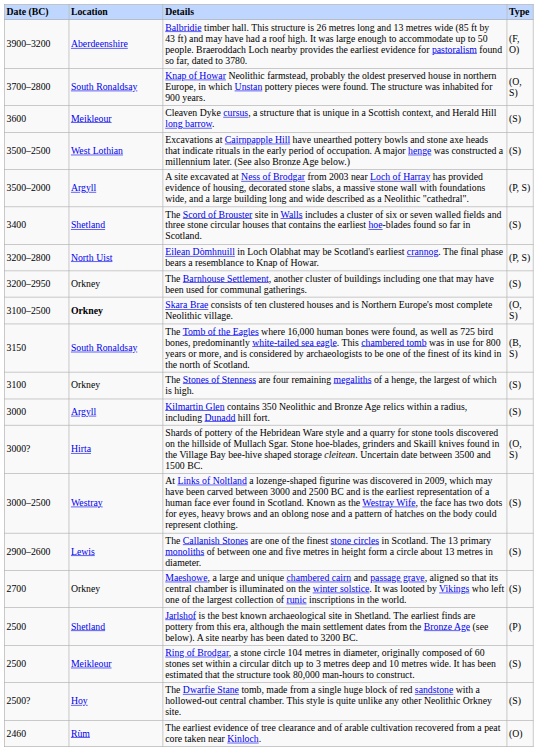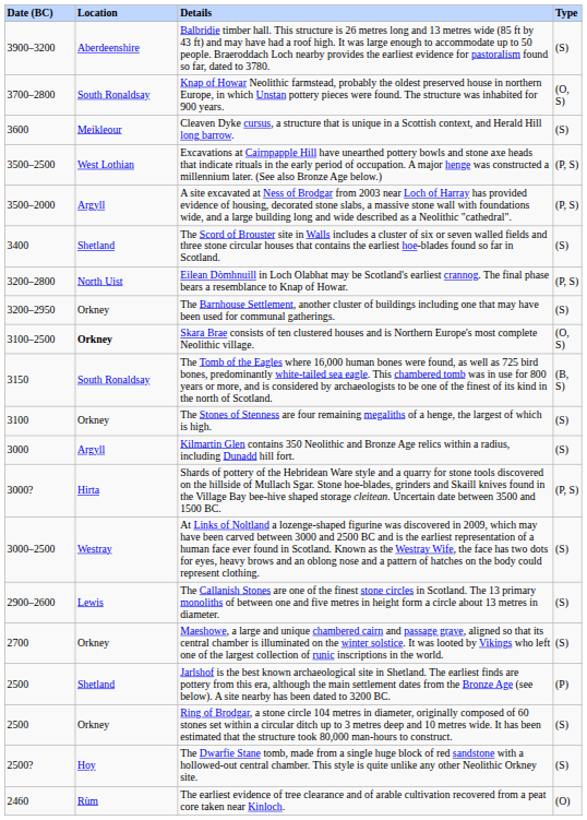row 2 | Type: (F, O) -> (S)
row 5 | Type: (S) -> (P, S)
row 14 | Type: (O, S) -> (P, S)
row 19 | Location: Meikleour -> Orkney
